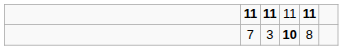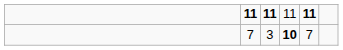row 2 | column 5: 8 -> 7
